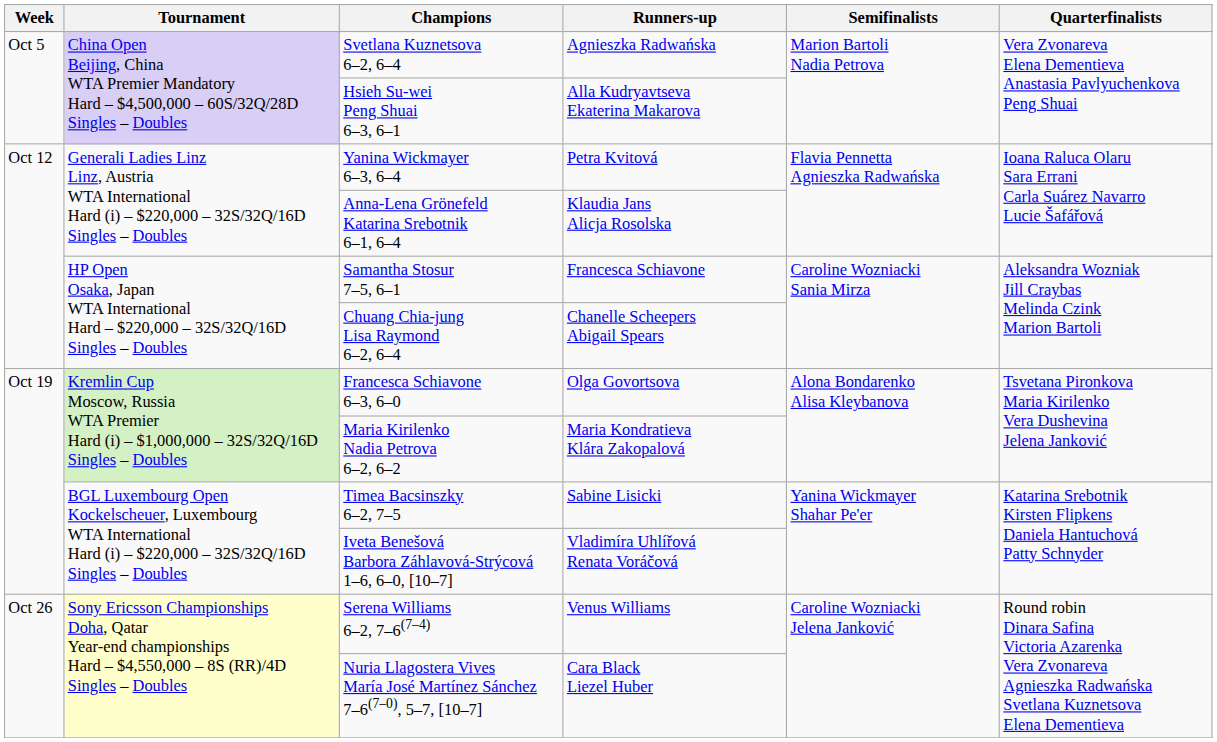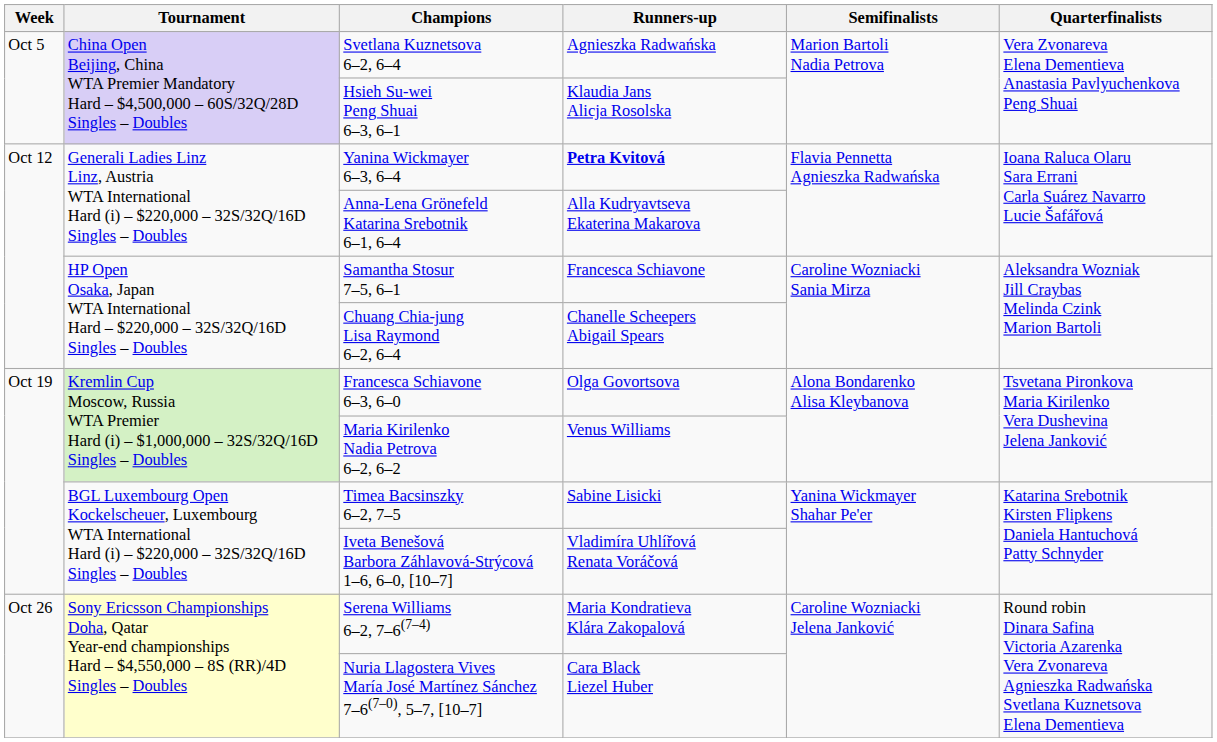Hsieh Su-wei Peng Shuai 6–3, 6–1 | Runners-up: Alla Kudryavtseva Ekaterina Makarova -> Klaudia Jans Alicja Rosolska
Yanina Wickmayer 6–3, 6–4 | Runners-up: normal -> bold
Anna-Lena Grönefeld Katarina Srebotnik 6–1, 6–4 | Runners-up: Klaudia Jans Alicja Rosolska -> Alla Kudryavtseva Ekaterina Makarova
Maria Kirilenko Nadia Petrova 6–2, 6–2 | Runners-up: Maria Kondratieva Klára Zakopalová -> Venus Williams
Serena Williams 6–2, 7–6(7–4) | Runners-up: Venus Williams -> Maria Kondratieva Klára Zakopalová
